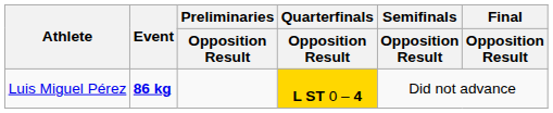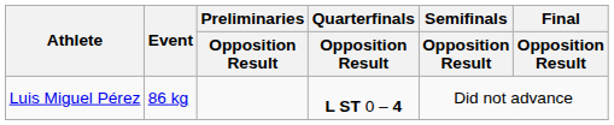Luis Miguel Pérez | Event: bold -> normal
Luis Miguel Pérez | Quarterfinals / Opposition Result: gold background -> no background
